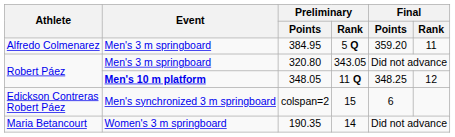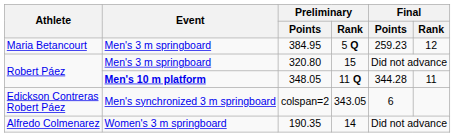384.95 | Athlete: Alfredo Colmenarez -> Maria Betancourt
384.95 | Final / Points: 359.20 -> 259.23
384.95 | Final / Rank: 11 -> 12
320.80 | Preliminary / Rank: 343.05 -> 15
348.05 | Final / Points: 348.25 -> 344.28
348.05 | Final / Rank: 12 -> 11
colspan=2 | Preliminary / Rank: 15 -> 343.05
190.35 | Athlete: Maria Betancourt -> Alfredo Colmenarez
